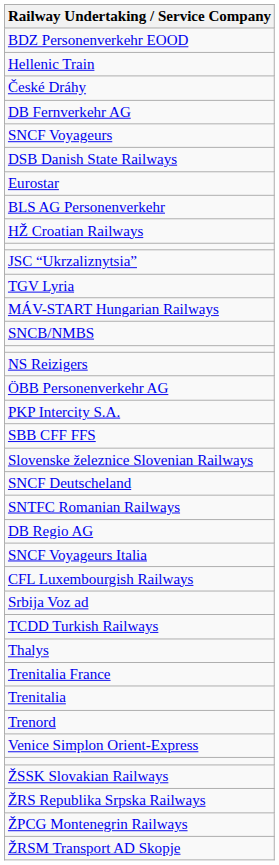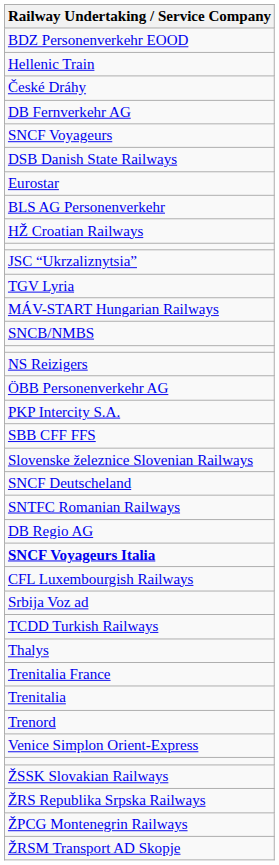row 25 | column 1: normal -> bold
